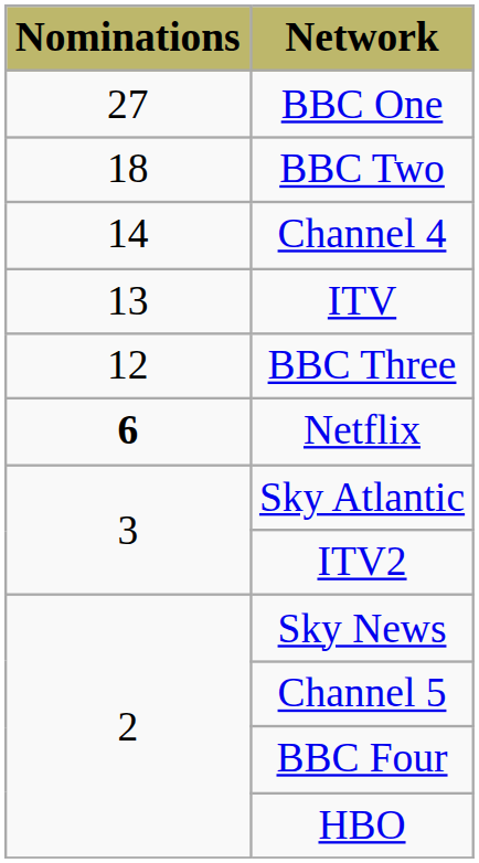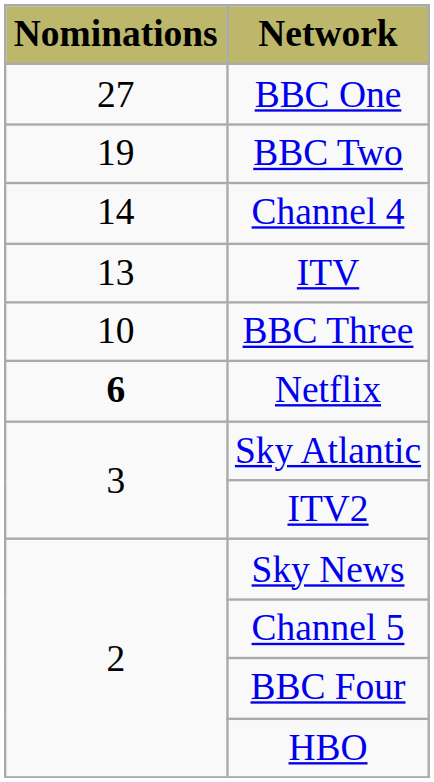BBC Two | Nominations: 18 -> 19
BBC Three | Nominations: 12 -> 10
